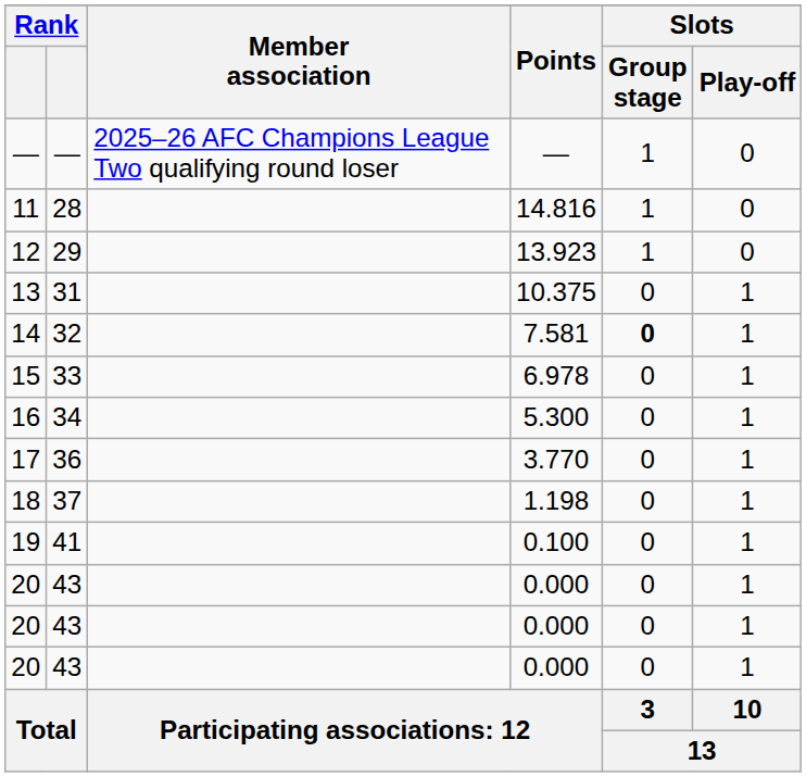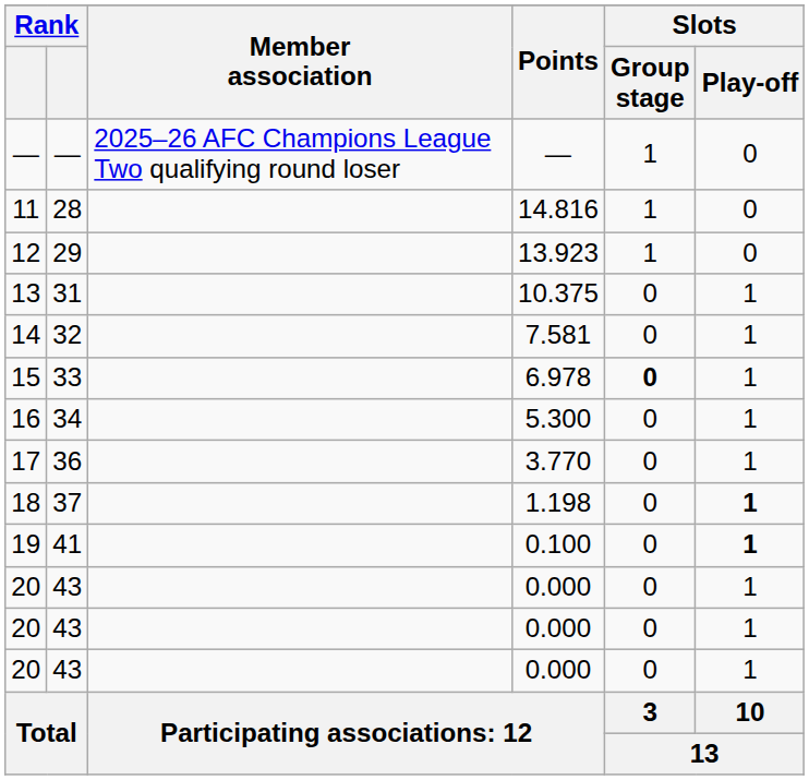14 | Slots / Group stage: bold -> normal
15 | Slots / Group stage: normal -> bold
18 | Slots / Play-off: normal -> bold
19 | Slots / Play-off: normal -> bold
